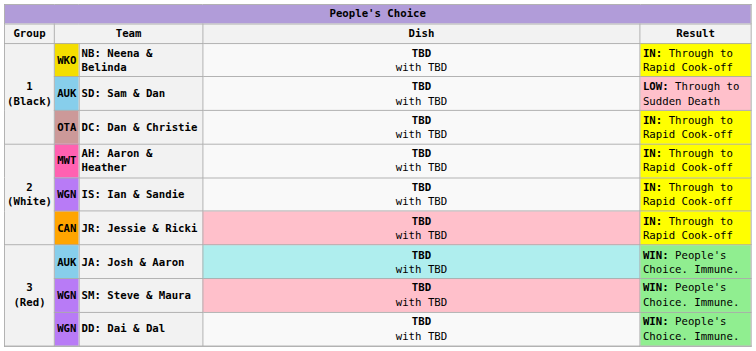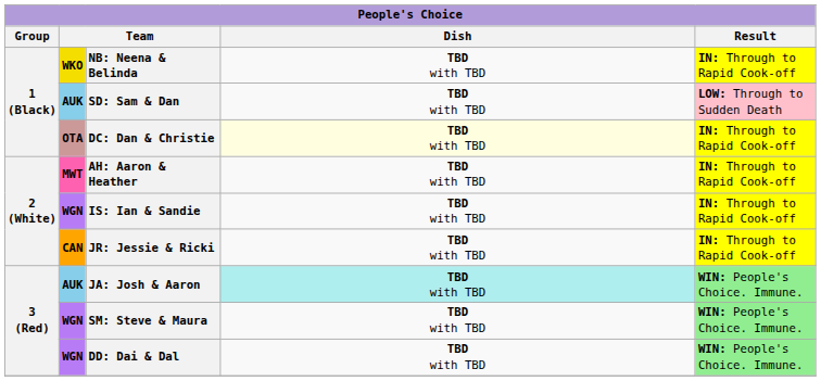DC: Dan & Christie | Dish: no background -> lightyellow background
JR: Jessie & Ricki | Dish: pink background -> no background
SM: Steve & Maura | Dish: pink background -> no background
